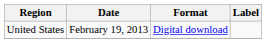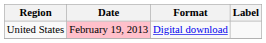United States | Date: no background -> pink background
